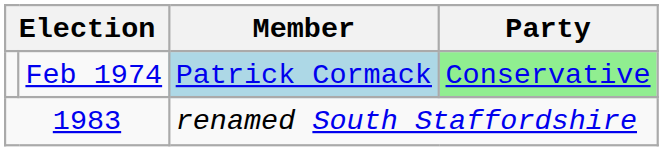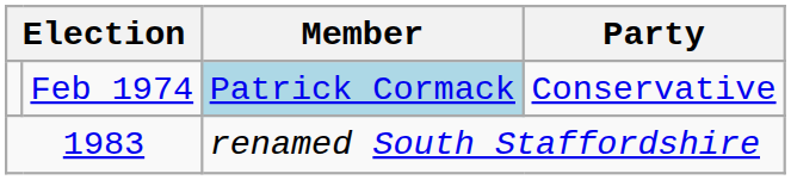Feb 1974 | Party: lightgreen background -> no background
